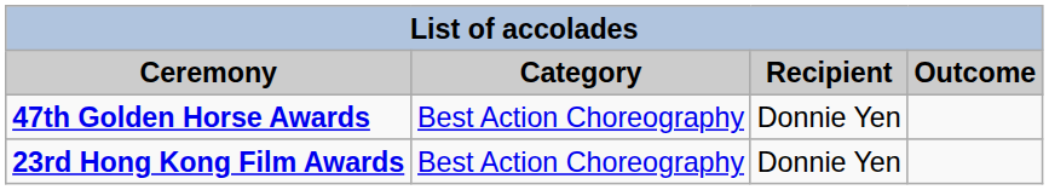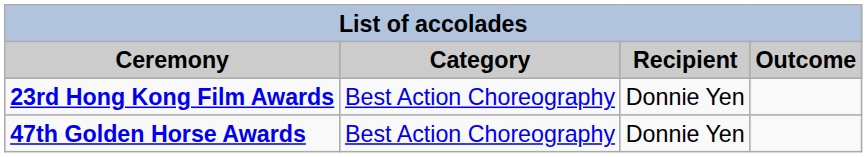rows swapped: 23rd Hong Kong Film Awards <-> 47th Golden Horse Awards
